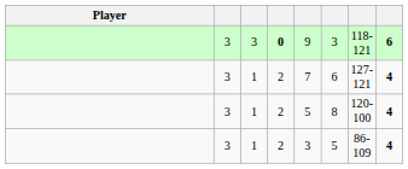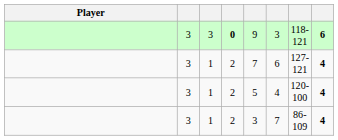row 4 | column 6: 8 -> 4
row 5 | column 6: 5 -> 7
